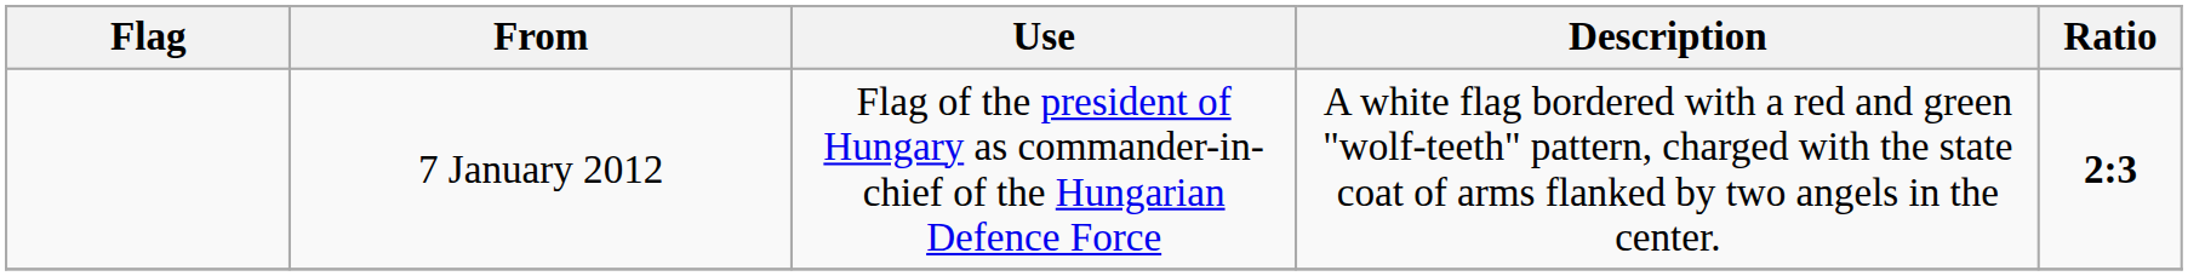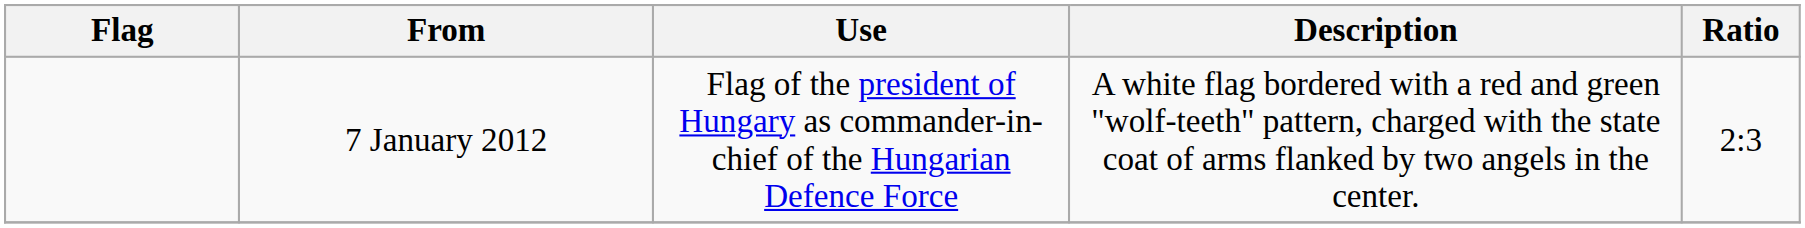7 January 2012 | Ratio: bold -> normal
